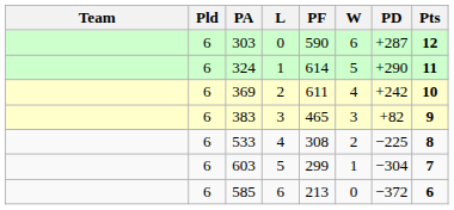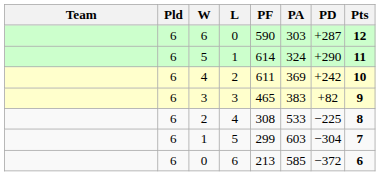columns swapped: W <-> PA
